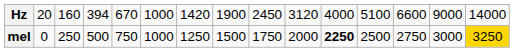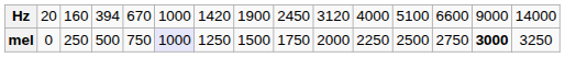mel | column 6: no background -> lavender background
mel | column 11: bold -> normal
mel | column 14: normal -> bold
mel | column 15: gold background -> no background
